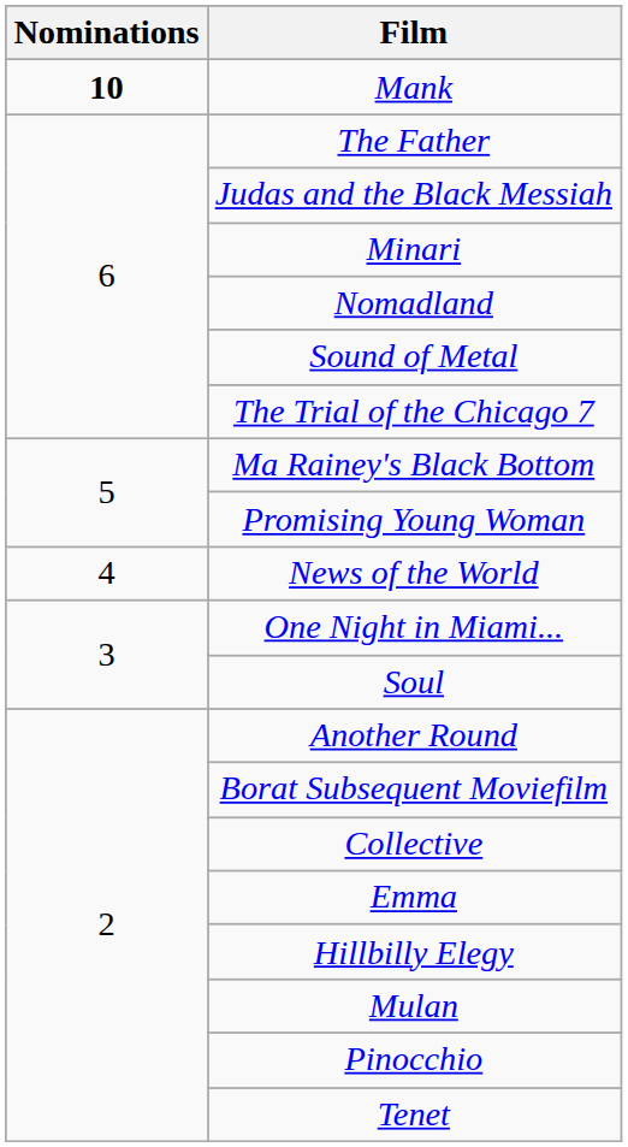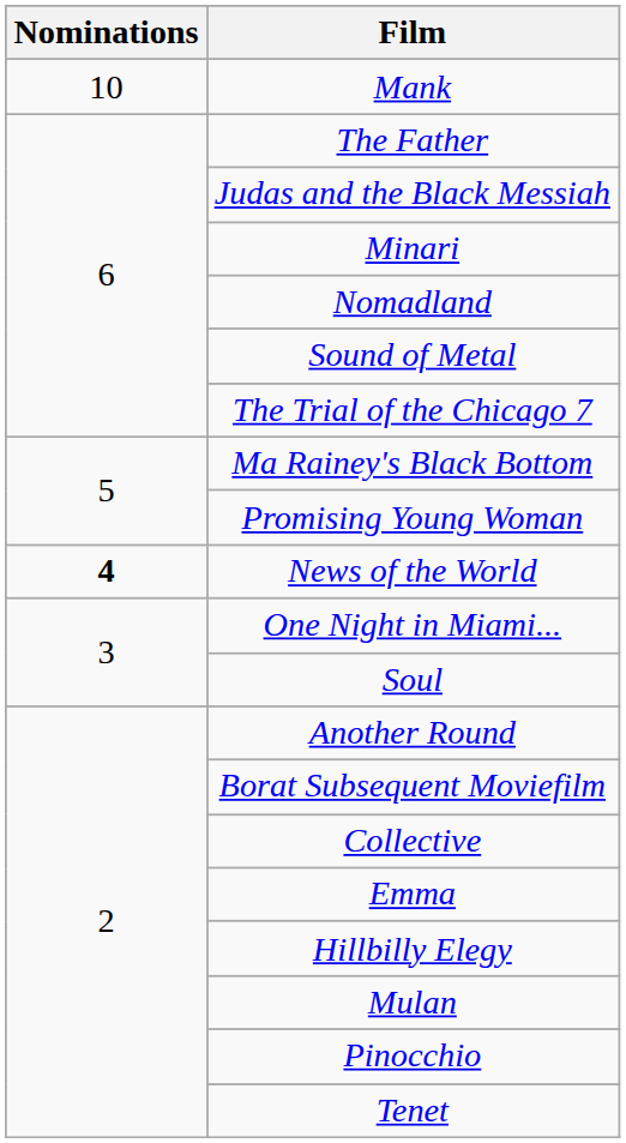Mank | Nominations: bold -> normal
News of the World | Nominations: normal -> bold
